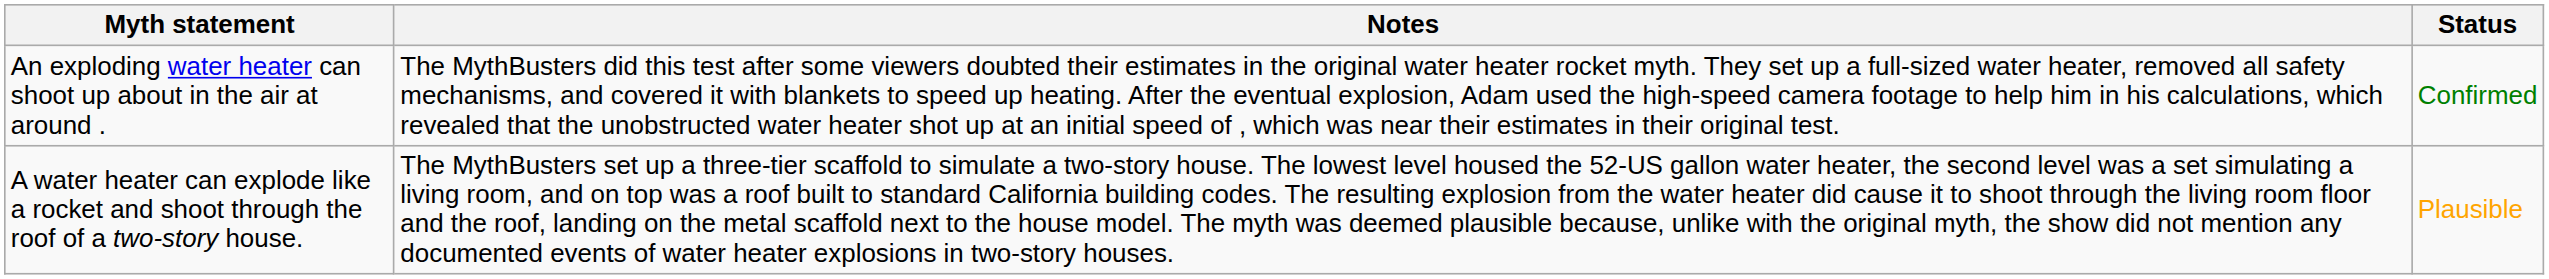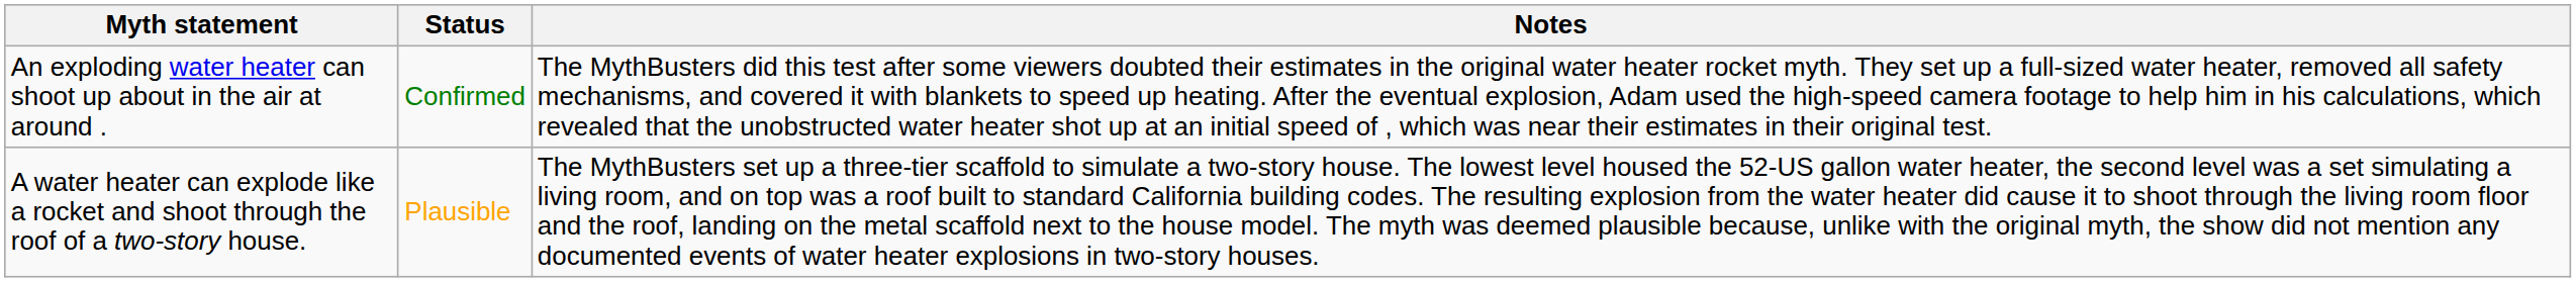columns swapped: Status <-> Notes
